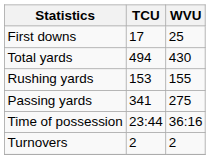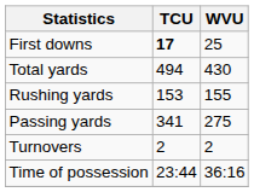First downs | TCU: normal -> bold
rows swapped: Turnovers <-> Time of possession
